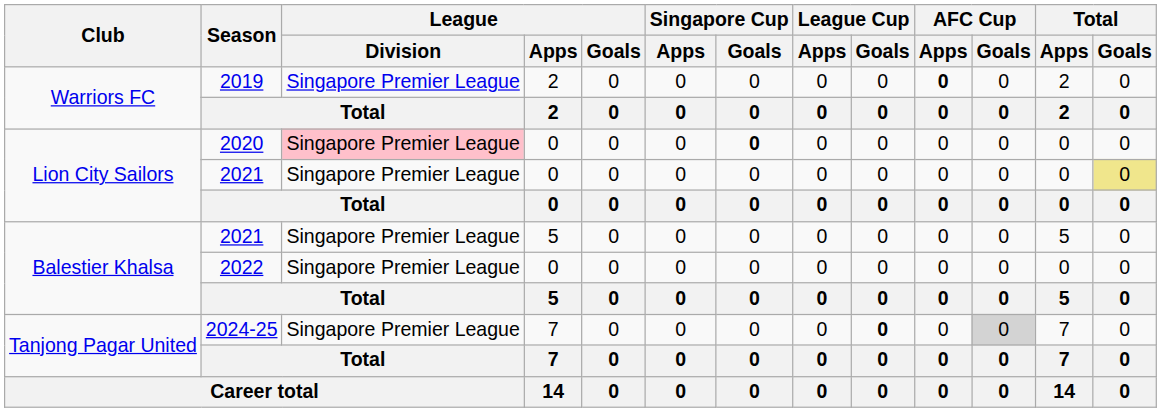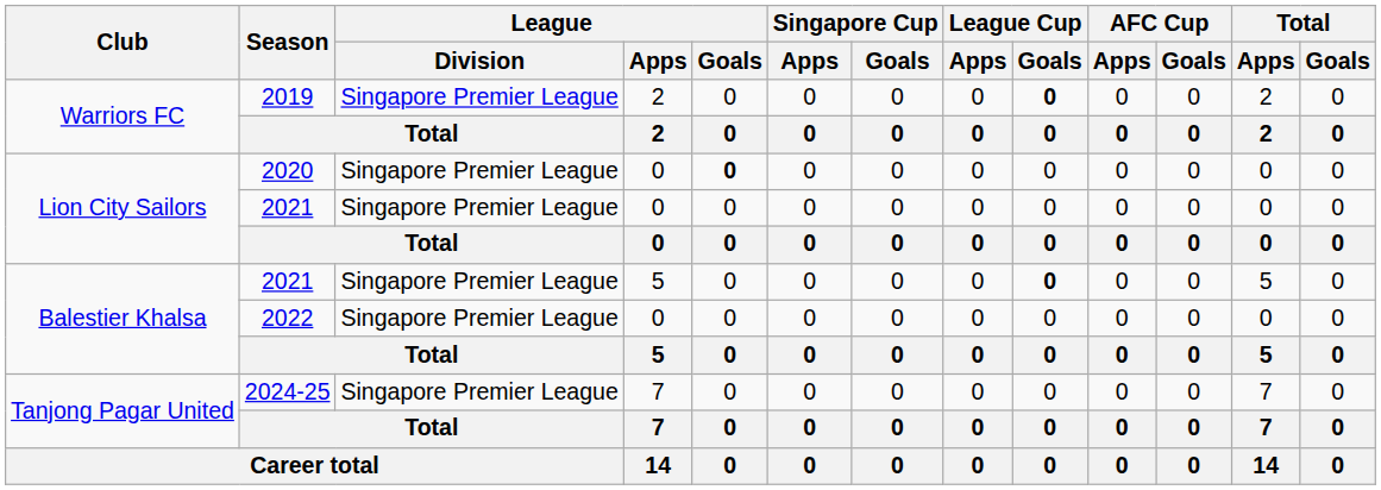2019 | League Cup / Goals: normal -> bold
2019 | AFC Cup / Apps: bold -> normal
2020 | League / Division: pink background -> no background
2020 | League / Goals: normal -> bold
2020 | Singapore Cup / Goals: bold -> normal
Lion City Sailors / 2021 | Total / Goals: khaki background -> no background
Balestier Khalsa / 2021 | League Cup / Goals: normal -> bold
2024-25 | League Cup / Goals: bold -> normal
2024-25 | AFC Cup / Goals: lightgrey background -> no background
